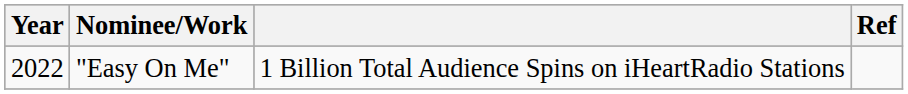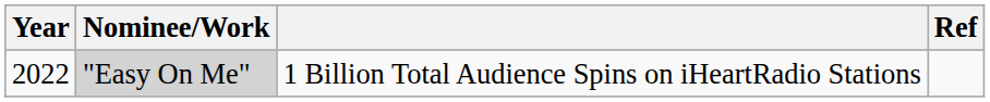row 2 | Nominee/Work: no background -> lightgrey background
